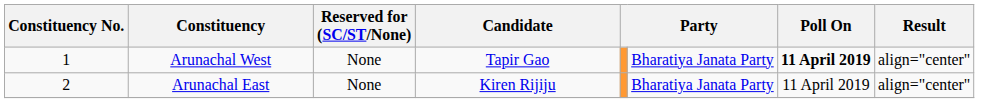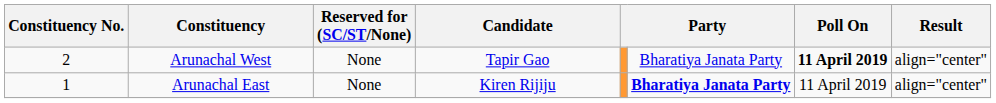Arunachal West | Constituency No.: 1 -> 2
Arunachal East | Constituency No.: 2 -> 1
Arunachal East | column 6: normal -> bold
